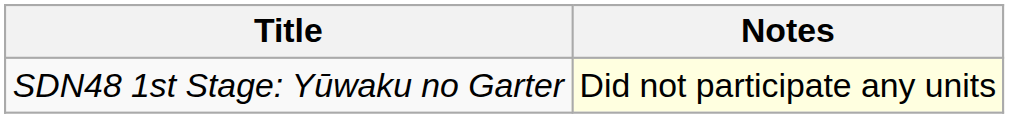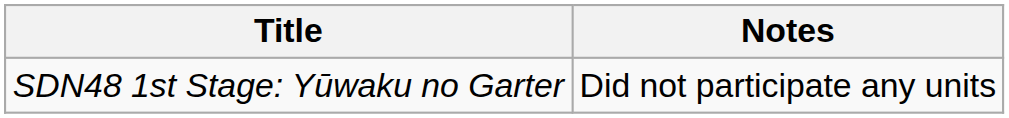SDN48 1st Stage: Yūwaku no Garter | Notes: lightyellow background -> no background
